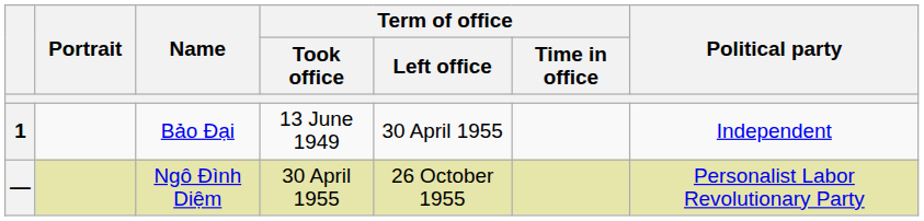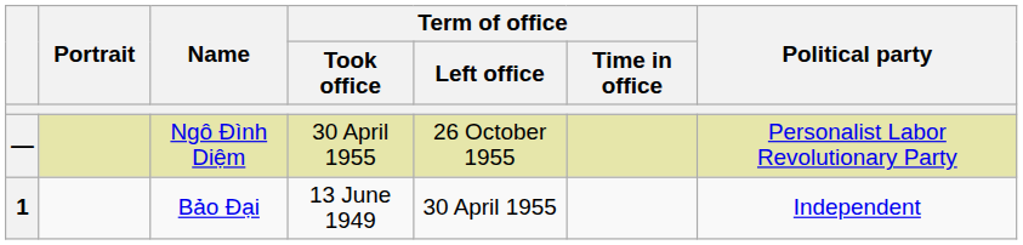rows swapped: 1 <-> —
